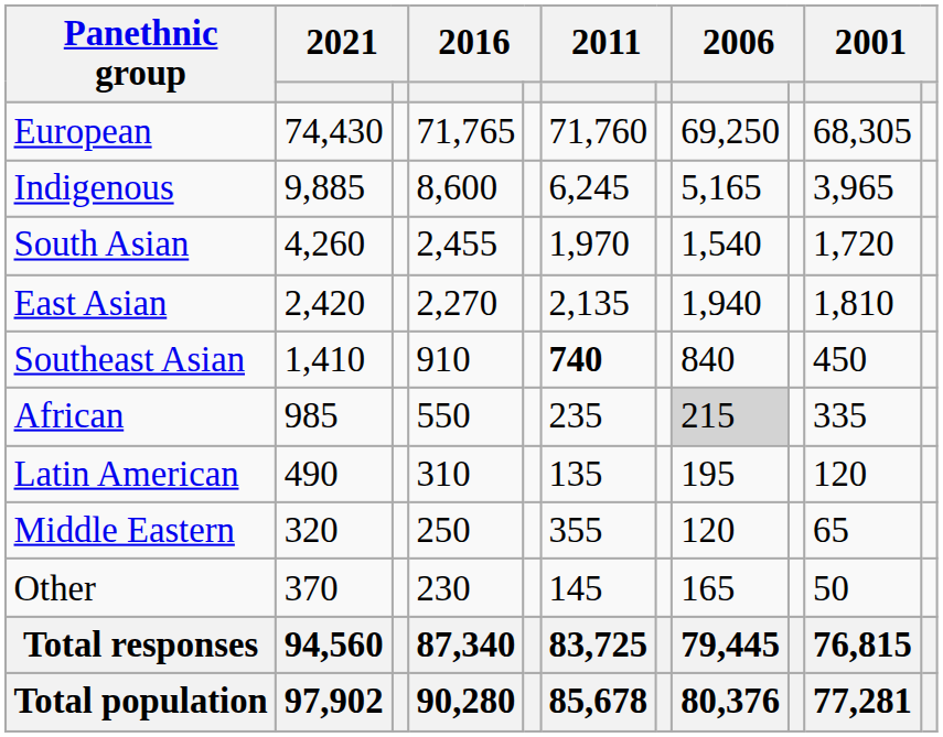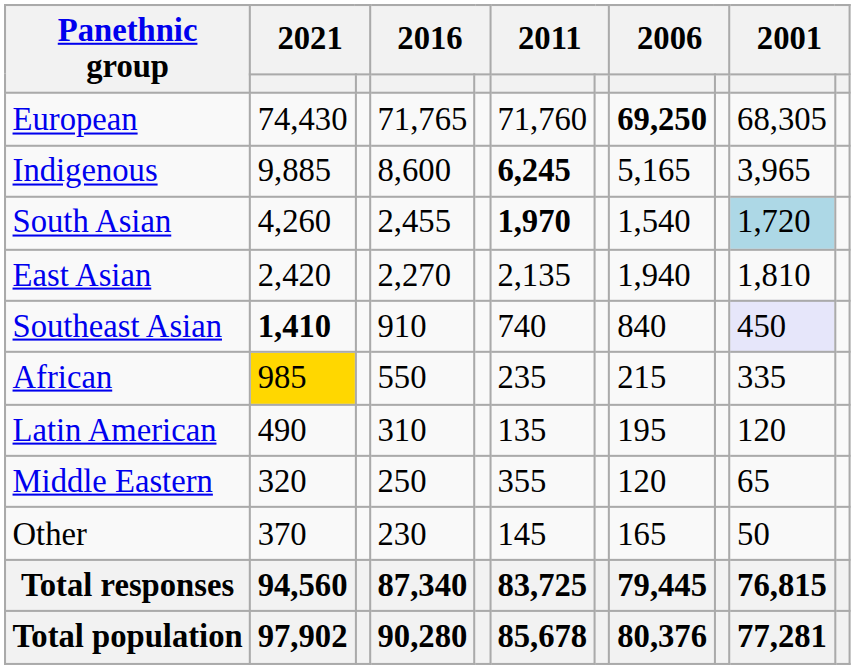European | column 8: normal -> bold
Indigenous | column 6: normal -> bold
South Asian | column 6: normal -> bold
South Asian | column 10: no background -> lightblue background
Southeast Asian | column 2: normal -> bold
Southeast Asian | column 6: bold -> normal
Southeast Asian | column 10: no background -> lavender background
African | column 2: no background -> gold background
African | column 8: lightgrey background -> no background
